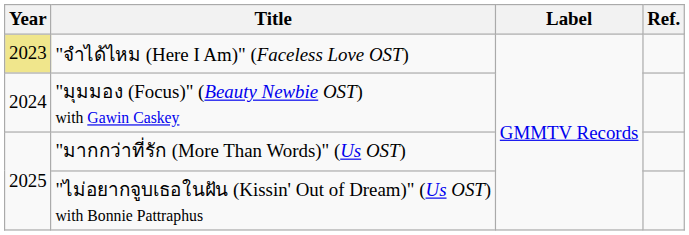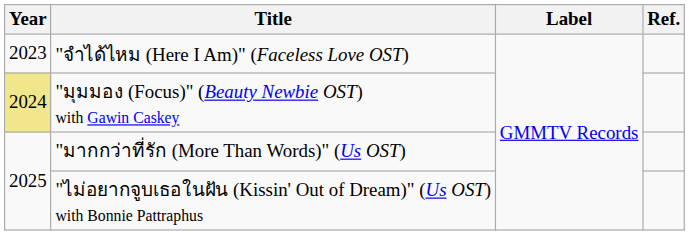"จำได้ไหม (Here I Am)" (Faceless Love OST) | Year: khaki background -> no background
"มุมมอง (Focus)" (Beauty Newbie OST) with Gawin Caskey | Year: no background -> khaki background
